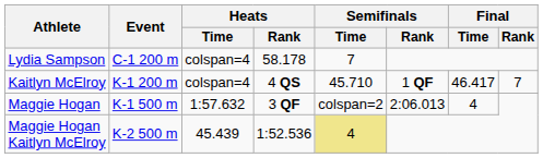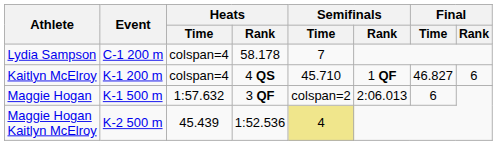Kaitlyn McElroy | Final / Time: 46.417 -> 46.827
Kaitlyn McElroy | Final / Rank: 7 -> 6
Maggie Hogan | Final / Time: 4 -> 6
